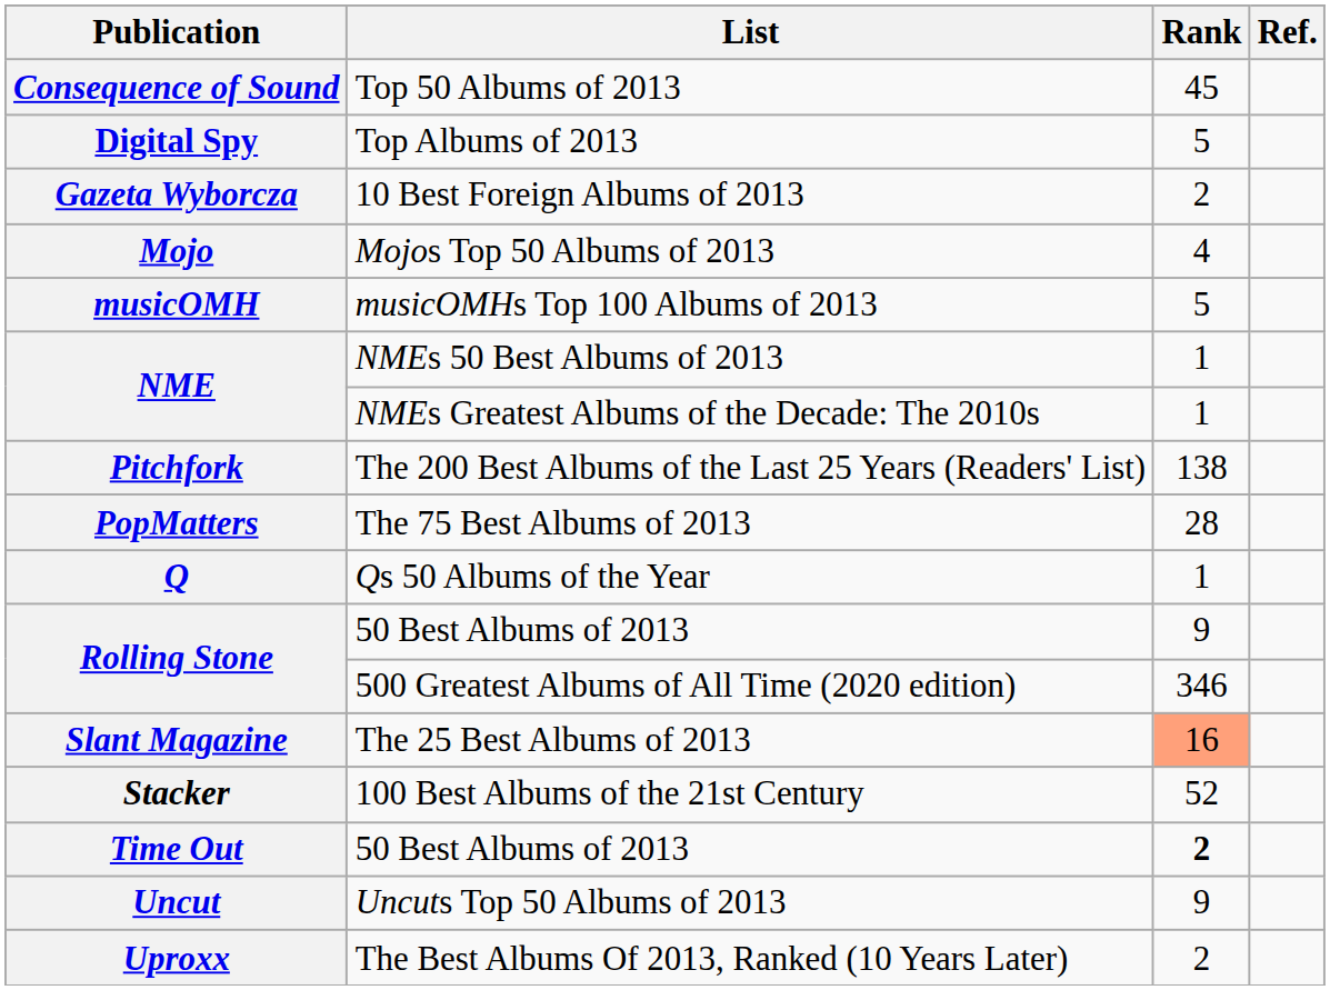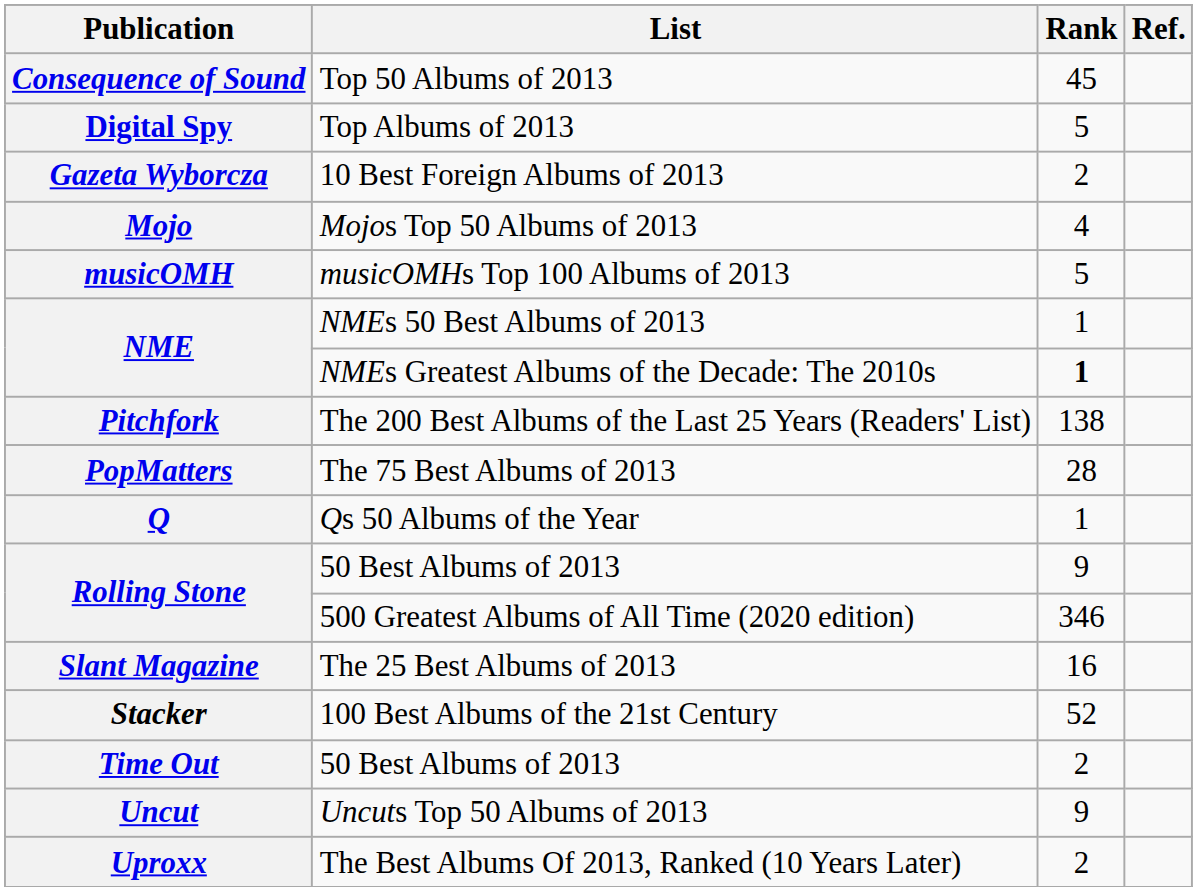NMEs Greatest Albums of the Decade: The 2010s | Rank: normal -> bold
The 25 Best Albums of 2013 | Rank: lightsalmon background -> no background
Time Out / 50 Best Albums of 2013 | Rank: bold -> normal
